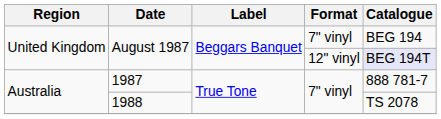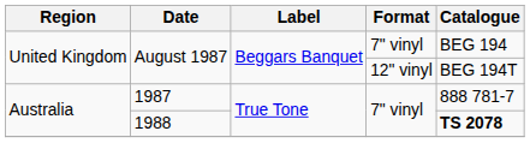August 1987 / 12" vinyl | Catalogue: lavender background -> no background
1988 | Catalogue: normal -> bold
